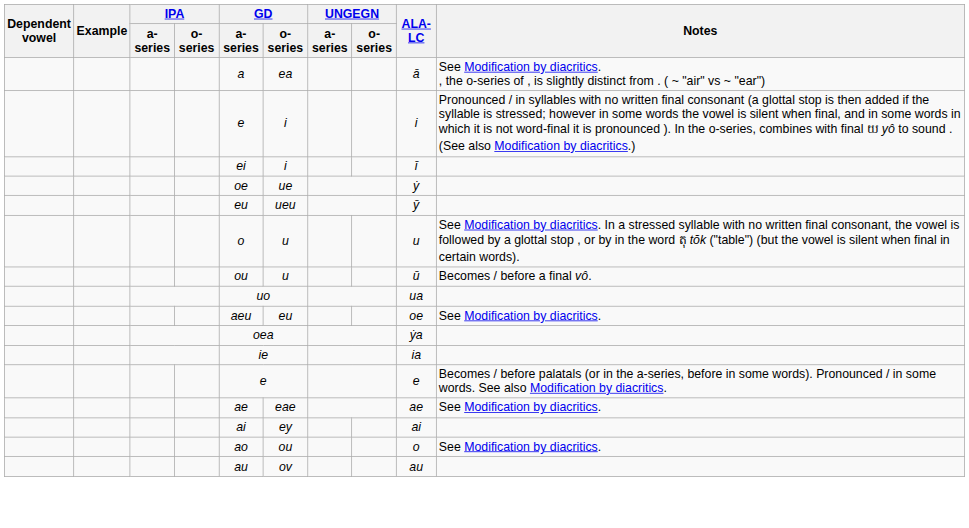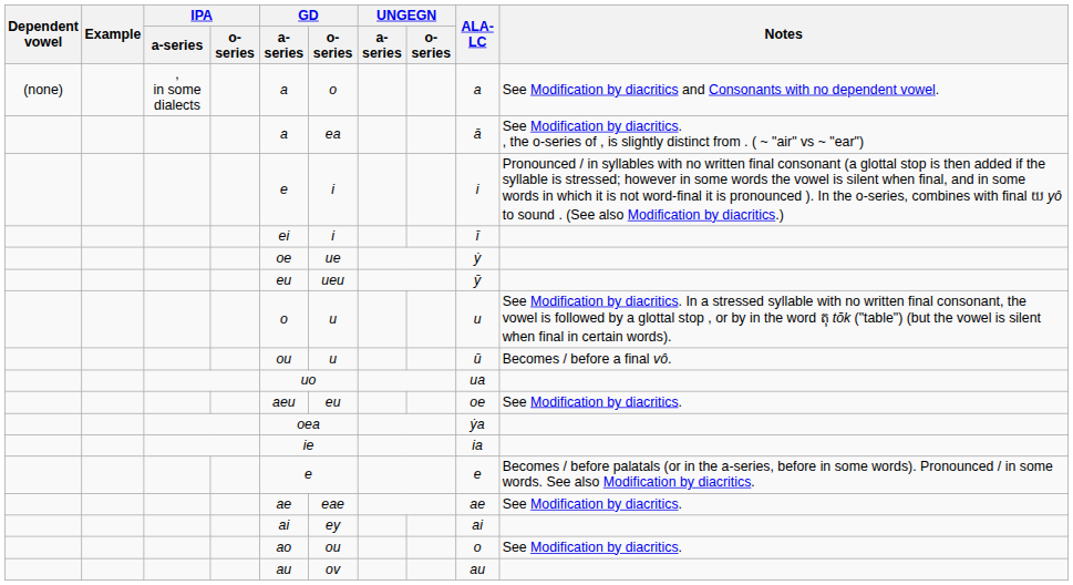+ row: (none) | , in some dialects | a | o | a | See Modification by diacritics and Consonants with no dependent vowel.
